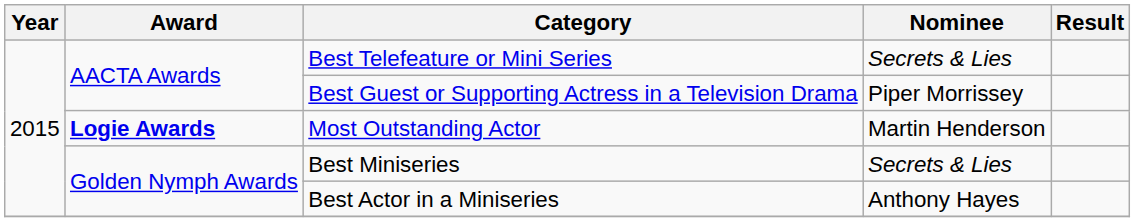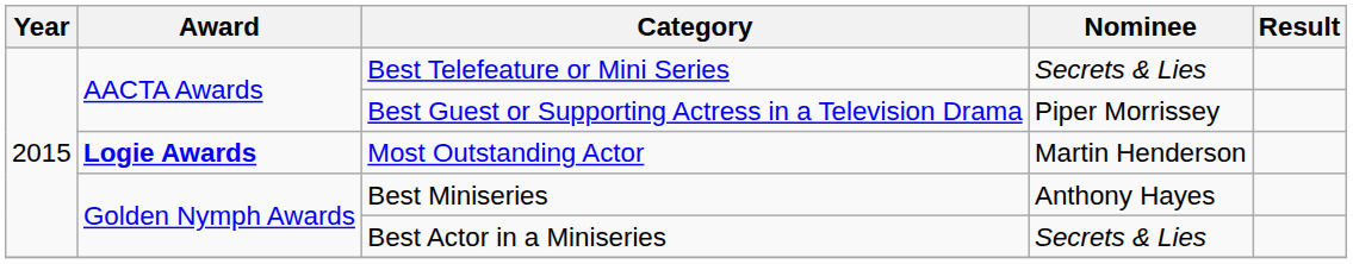Best Miniseries | Nominee: Secrets & Lies -> Anthony Hayes
Best Actor in a Miniseries | Nominee: Anthony Hayes -> Secrets & Lies
